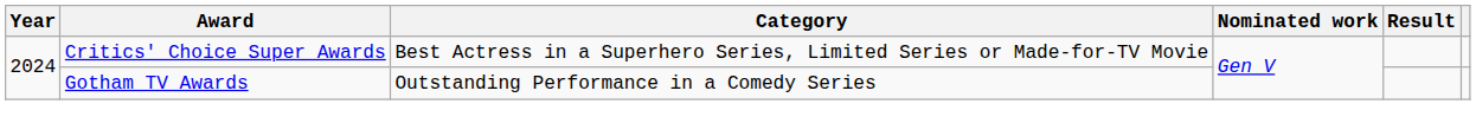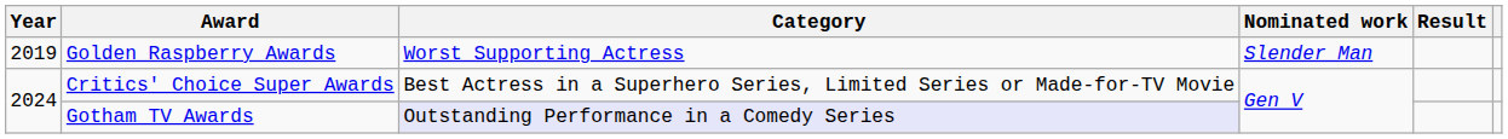+ row: 2019 | Golden Raspberry Awards | Worst Supporting Actress | Slender Man
Gotham TV Awards | Category: no background -> lavender background
